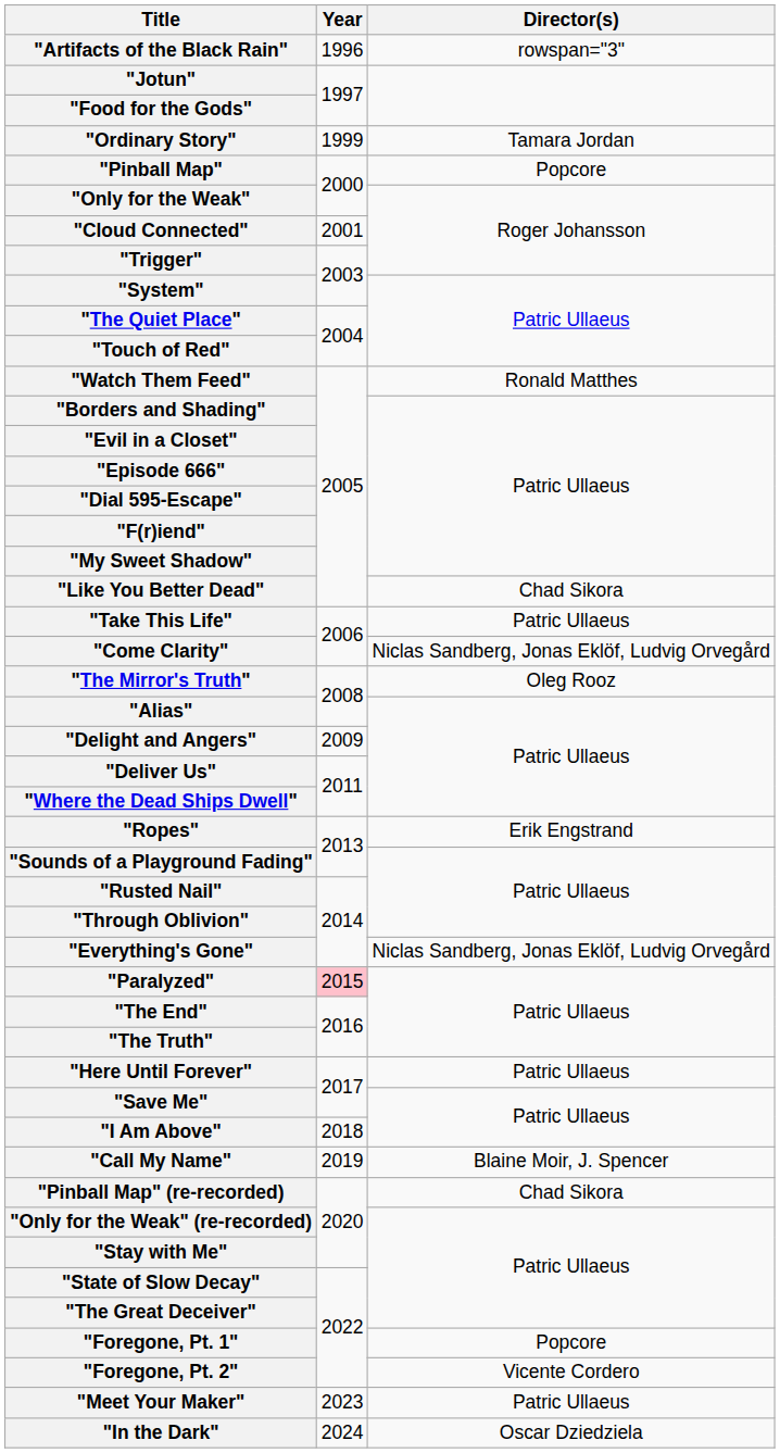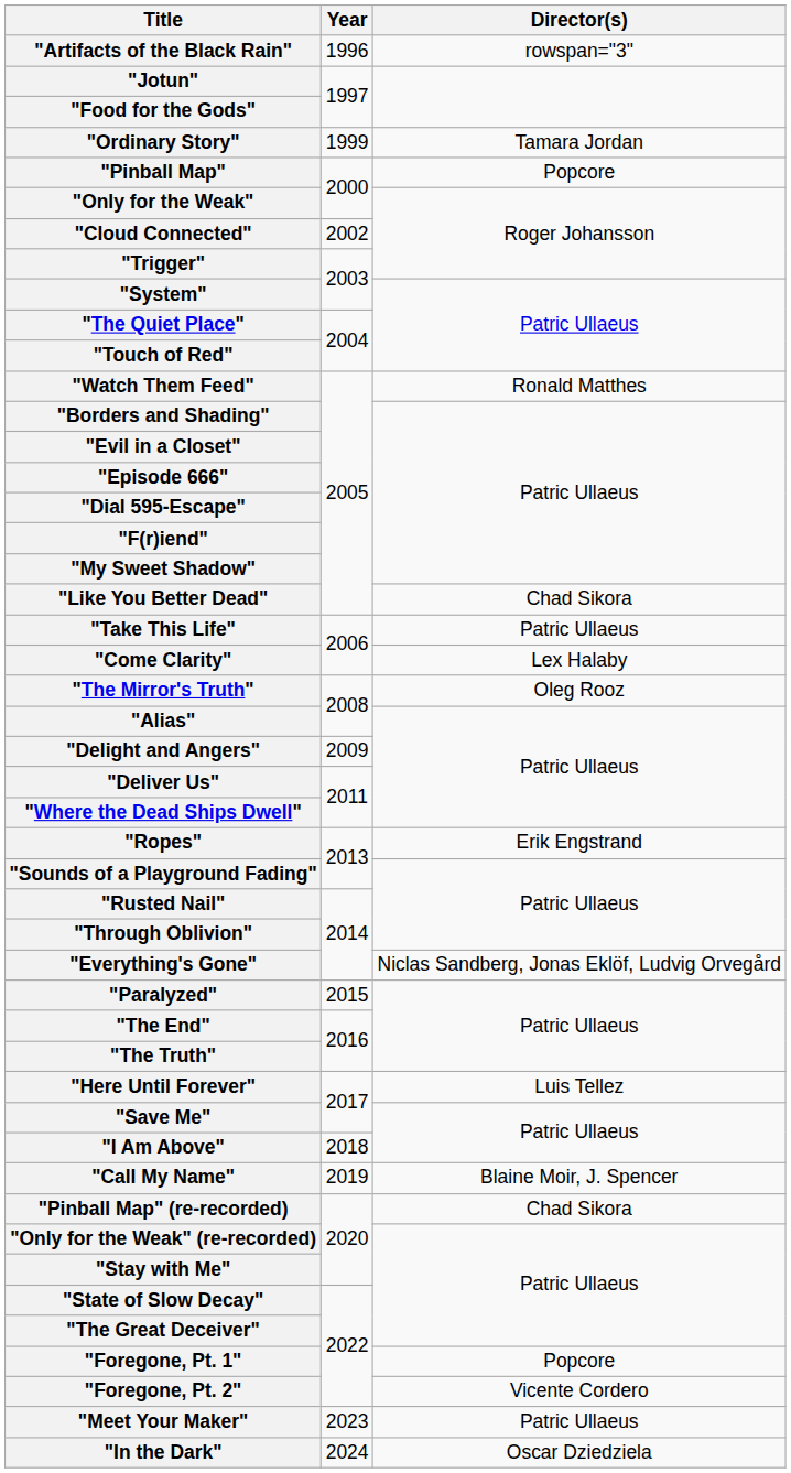"Cloud Connected" | Year: 2001 -> 2002
"Come Clarity" | Director(s): Niclas Sandberg, Jonas Eklöf, Ludvig Orvegård -> Lex Halaby
"Paralyzed" | Year: pink background -> no background
"Here Until Forever" | Director(s): Patric Ullaeus -> Luis Tellez
